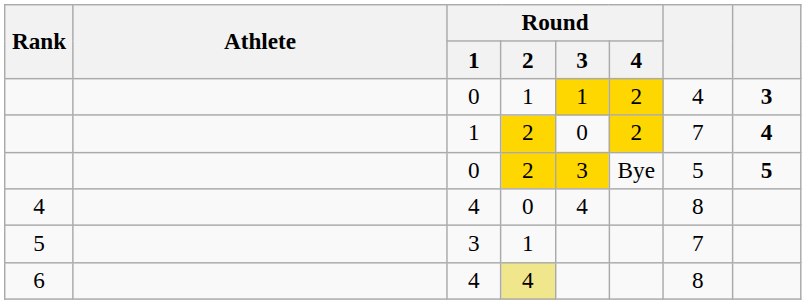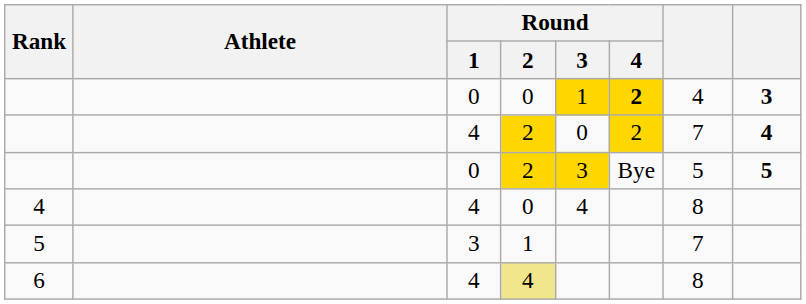row 3 | Round / 2: 1 -> 0
row 3 | Round / 4: normal -> bold
row 4 | Round / 1: 1 -> 4
